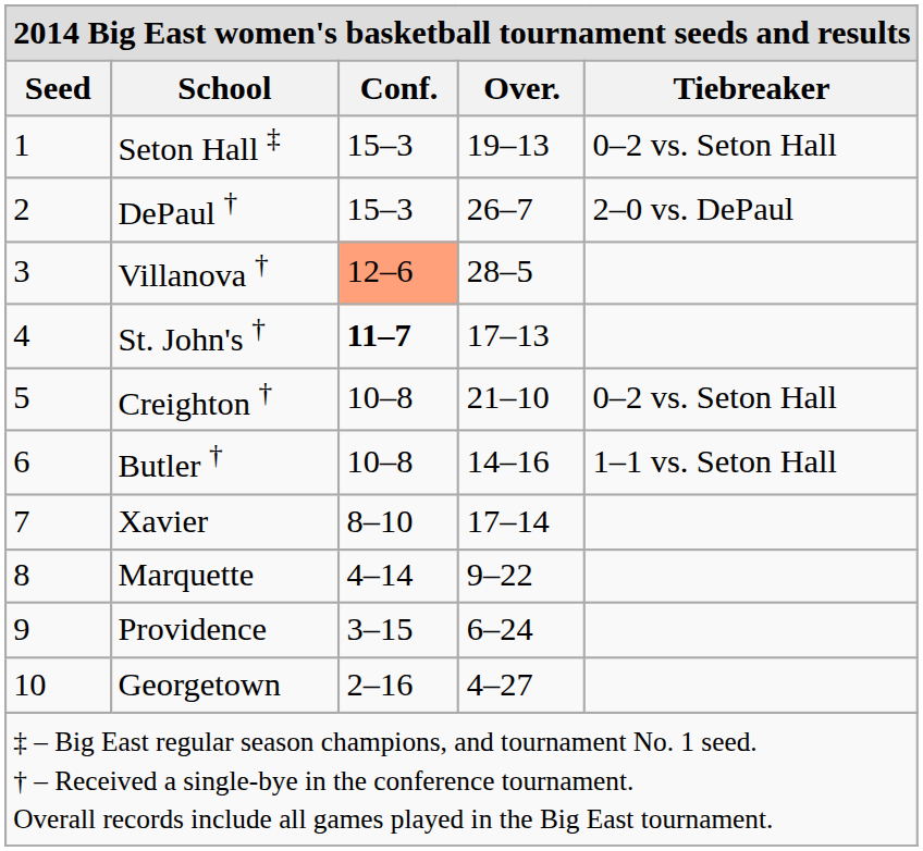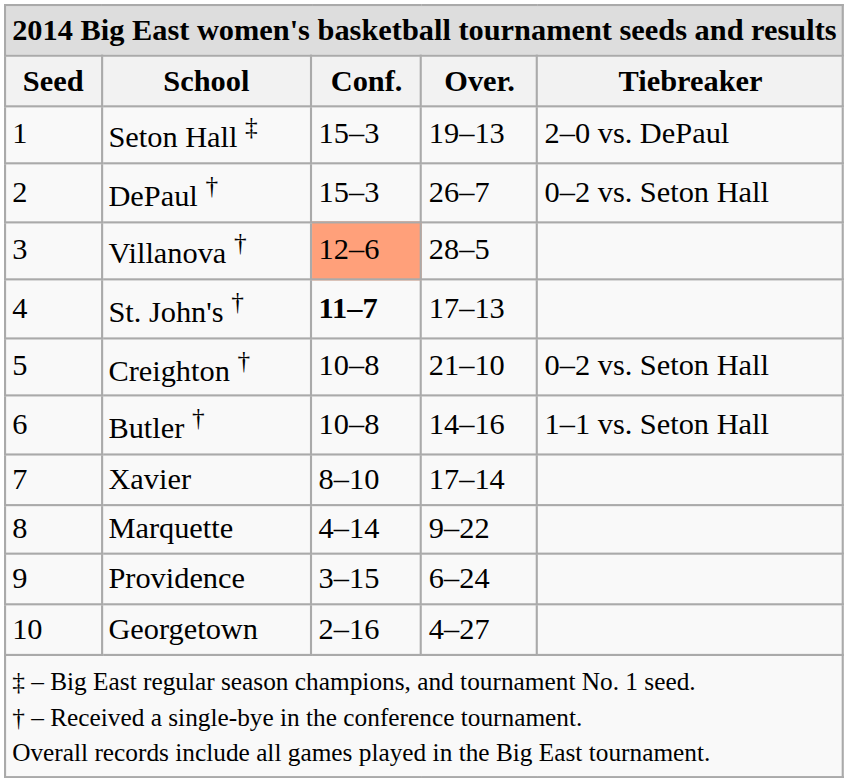Seton Hall ‡ | Tiebreaker: 0–2 vs. Seton Hall -> 2–0 vs. DePaul
DePaul † | Tiebreaker: 2–0 vs. DePaul -> 0–2 vs. Seton Hall
